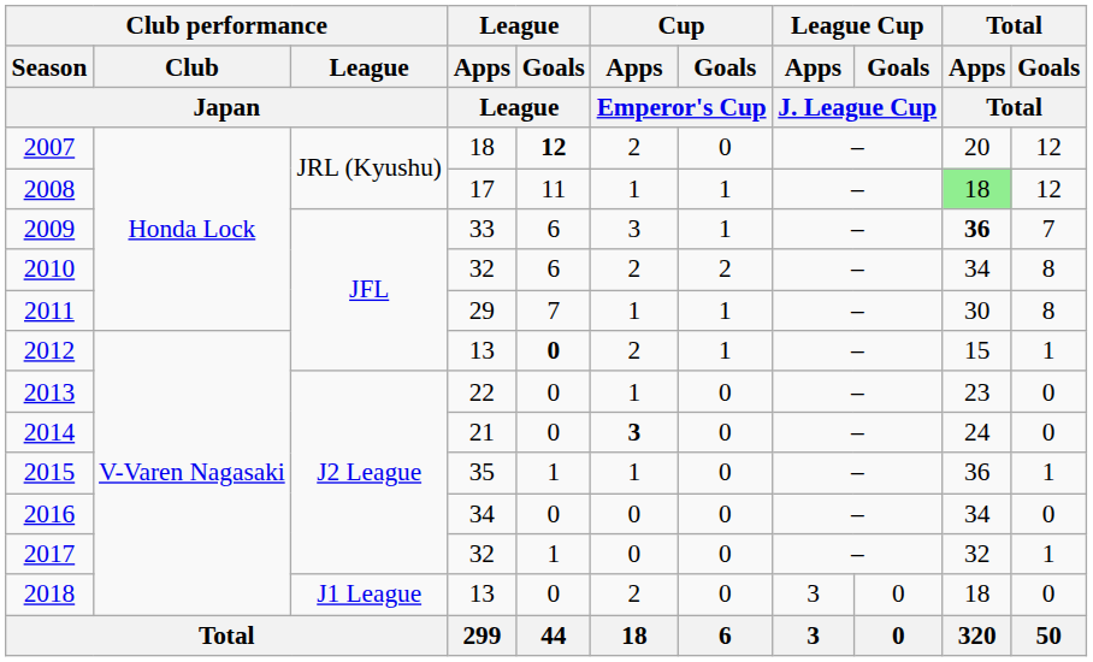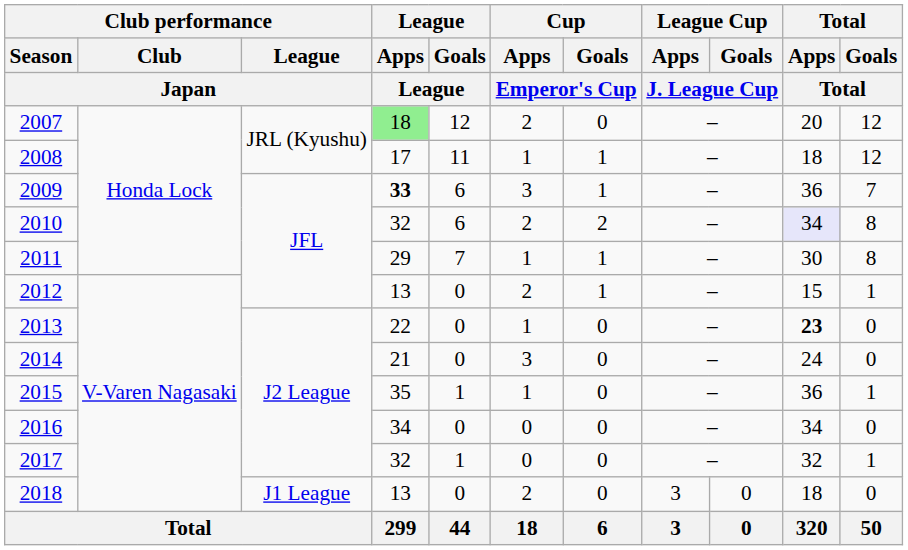2007 | League / Apps / League: no background -> lightgreen background
2007 | League / Goals / League: bold -> normal
2008 | Total / Apps / Total: lightgreen background -> no background
2009 | League / Apps / League: normal -> bold
2009 | Total / Apps / Total: bold -> normal
2010 | Total / Apps / Total: no background -> lavender background
2012 | League / Goals / League: bold -> normal
2013 | Total / Apps / Total: normal -> bold
2014 | Cup / Apps / Emperor's Cup: bold -> normal
